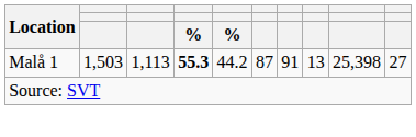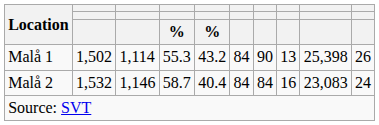Malå 1 | column 2: 1,503 -> 1,502
Malå 1 | column 3: 1,113 -> 1,114
Malå 1 | column 4: bold -> normal
Malå 1 | column 5: 44.2 -> 43.2
Malå 1 | column 6: 87 -> 84
Malå 1 | column 7: 91 -> 90
Malå 1 | column 10: 27 -> 26
+ row: Malå 2 | 1,532 | 1,146 | 58.7 | 40.4 | 84 | 84 | 16 | 23,083 | 24
